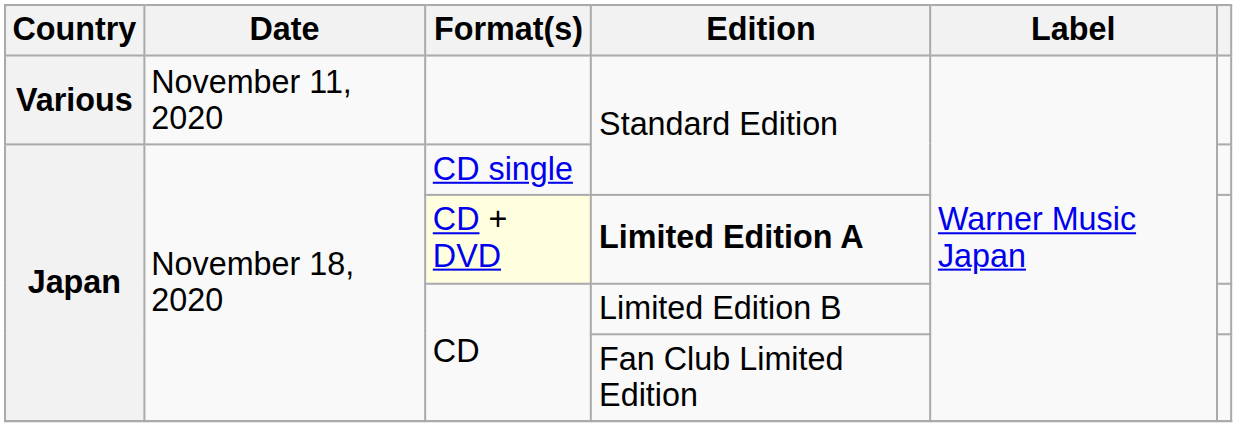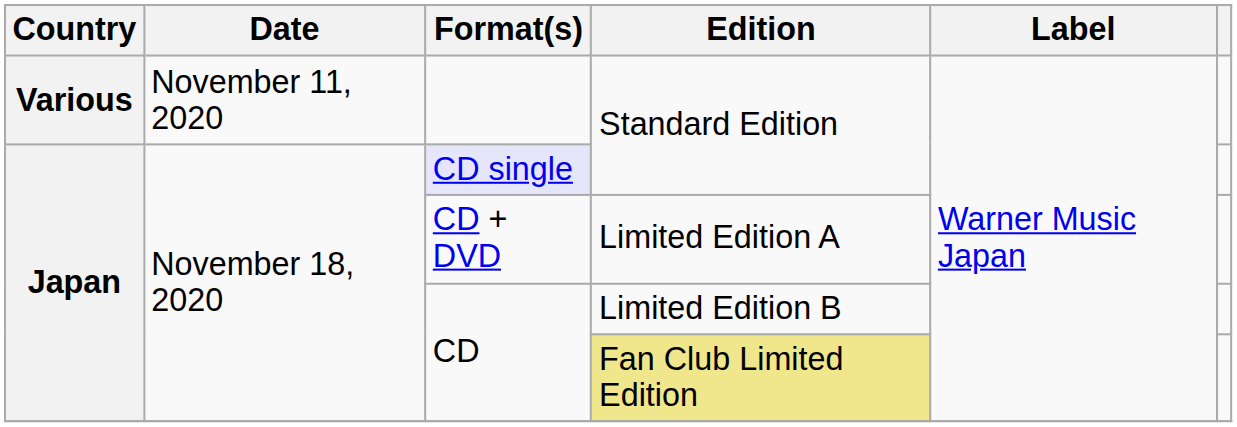CD single | Format(s): no background -> lavender background
CD + DVD | Format(s): lightyellow background -> no background
CD + DVD | Edition: bold -> normal
CD / Fan Club Limited Edition | Edition: no background -> khaki background
